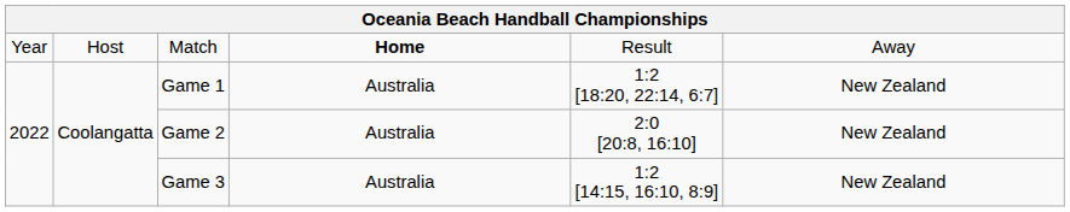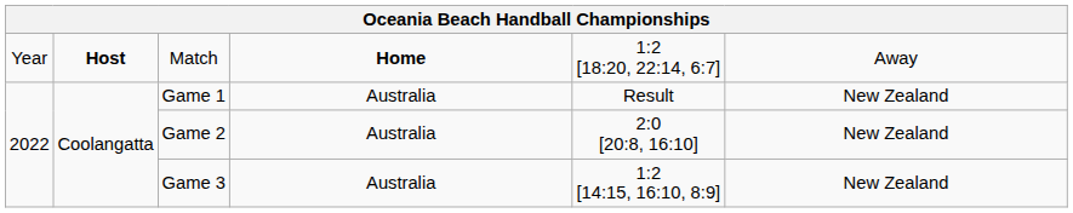Match | column 2: normal -> bold
Match | column 5: Result -> 1:2 [18:20, 22:14, 6:7]
Game 1 | column 5: 1:2 [18:20, 22:14, 6:7] -> Result
